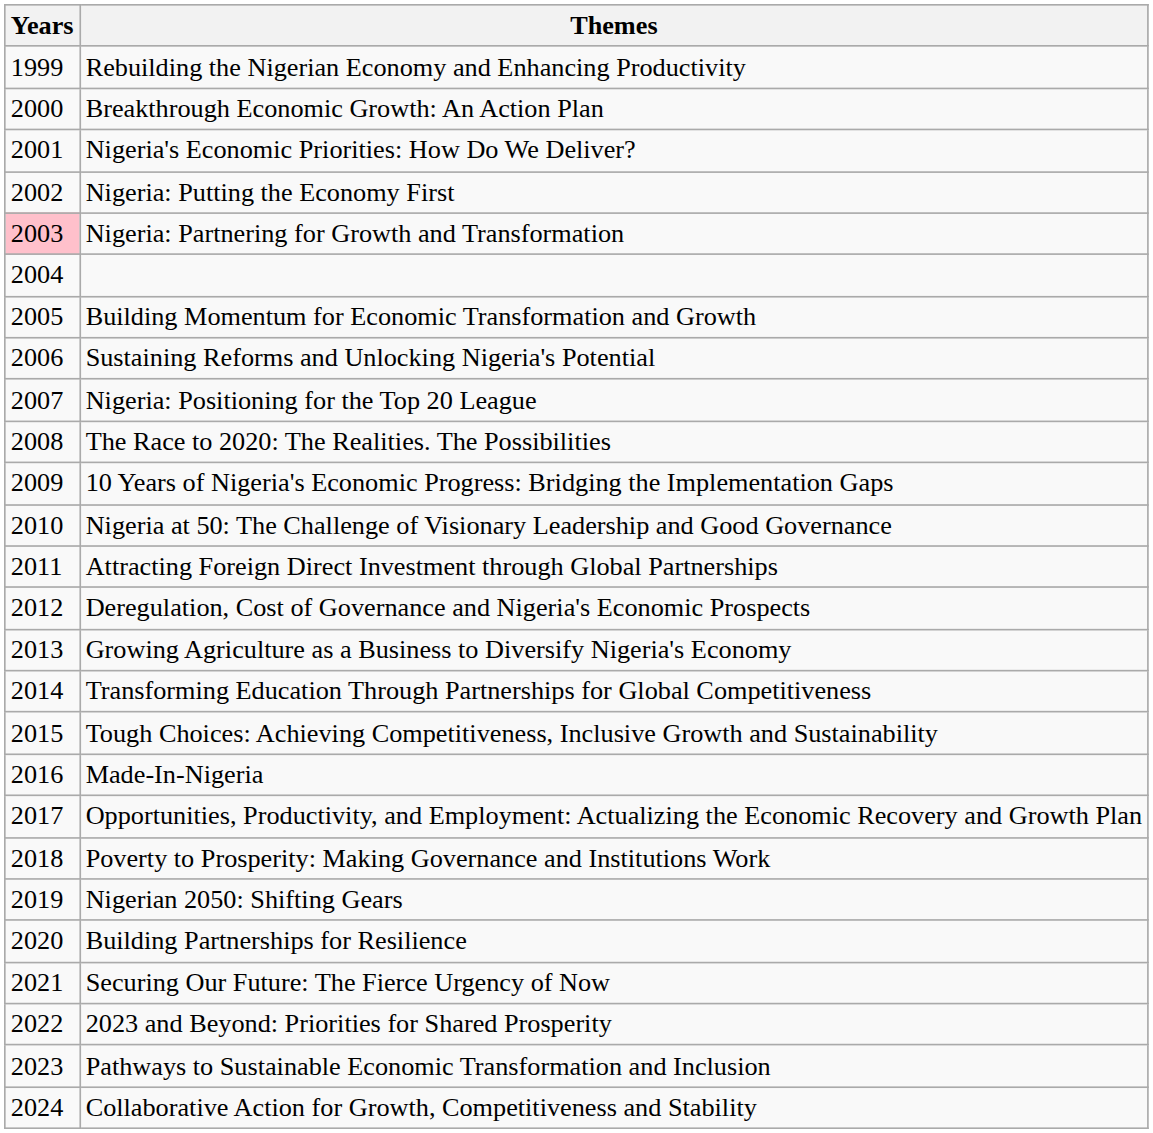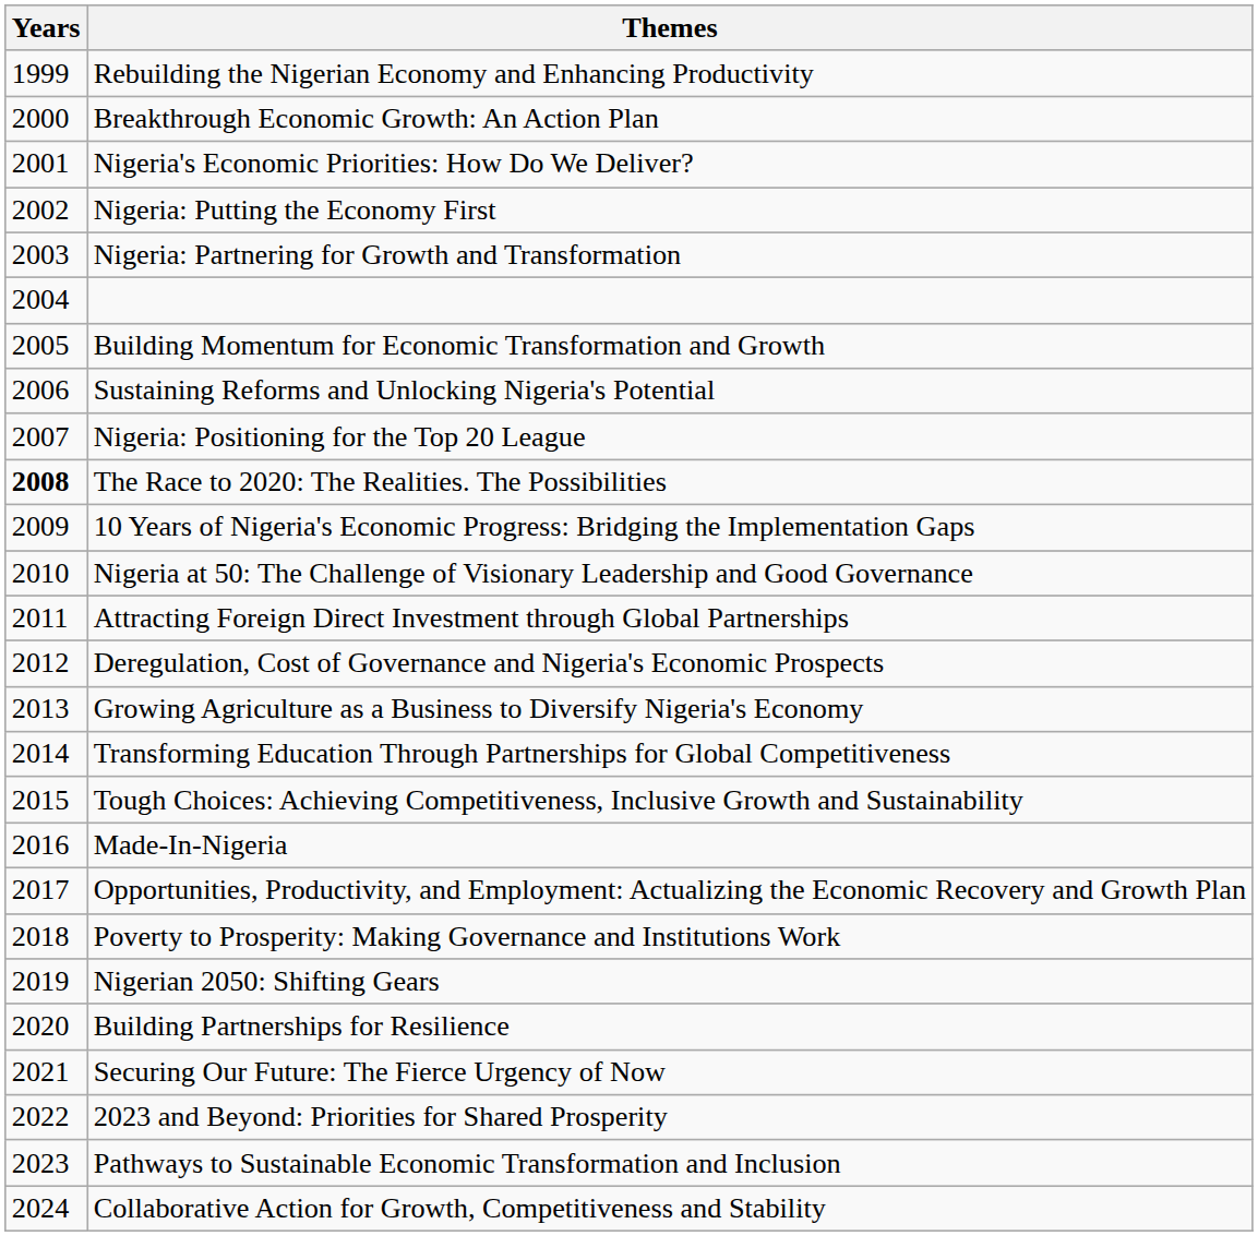Nigeria: Partnering for Growth and Transformation | Years: pink background -> no background
The Race to 2020: The Realities. The Possibilities | Years: normal -> bold
